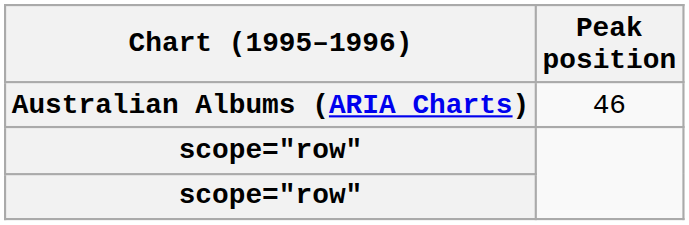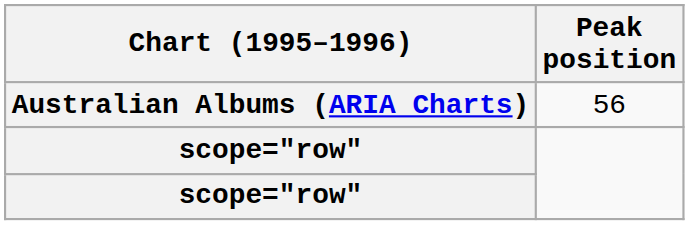Australian Albums (ARIA Charts) | Peak position: 46 -> 56
